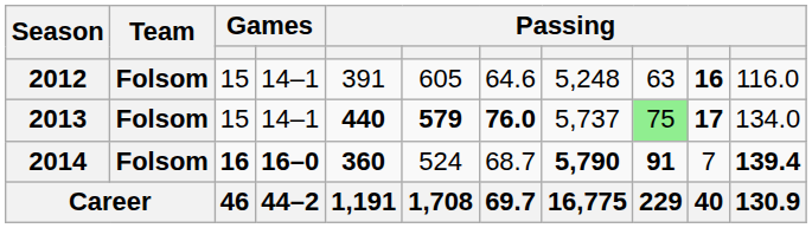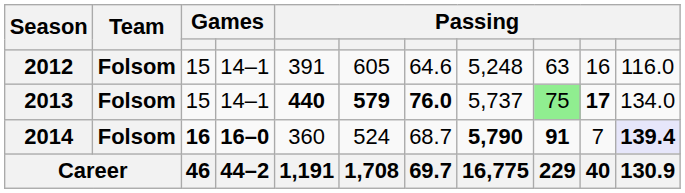2012 | column 10: bold -> normal
2014 | column 5: bold -> normal
2014 | column 11: no background -> lavender background
